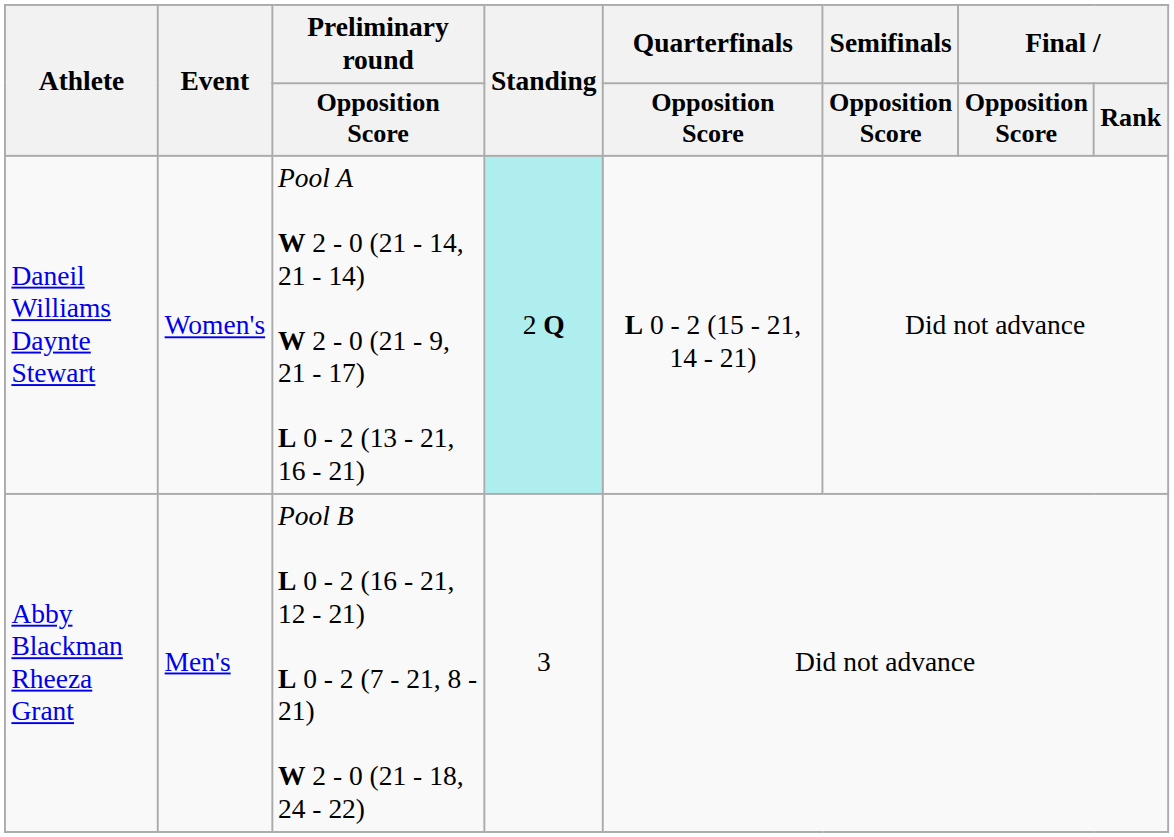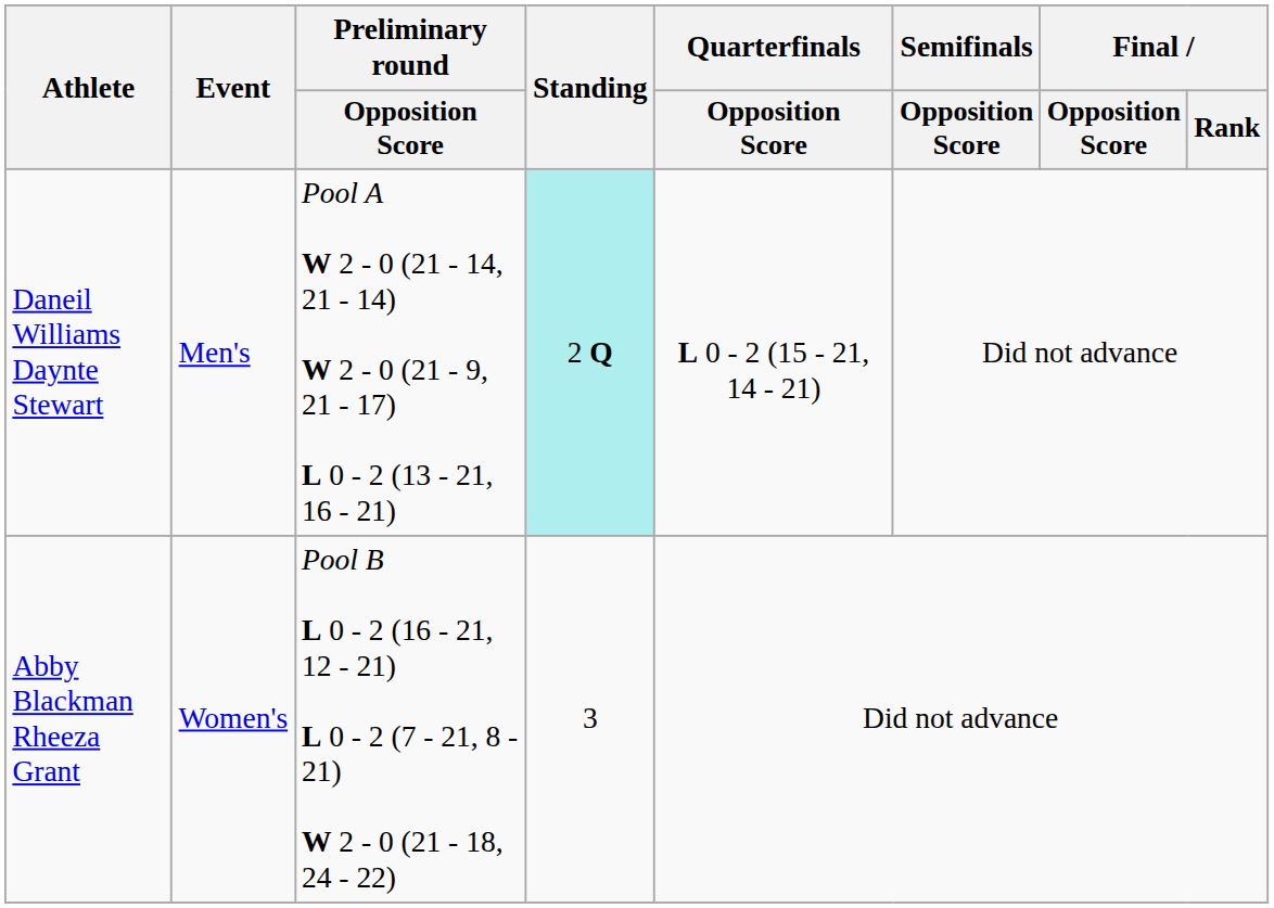Daneil Williams Daynte Stewart | Event: Women's -> Men's
Abby Blackman Rheeza Grant | Event: Men's -> Women's
